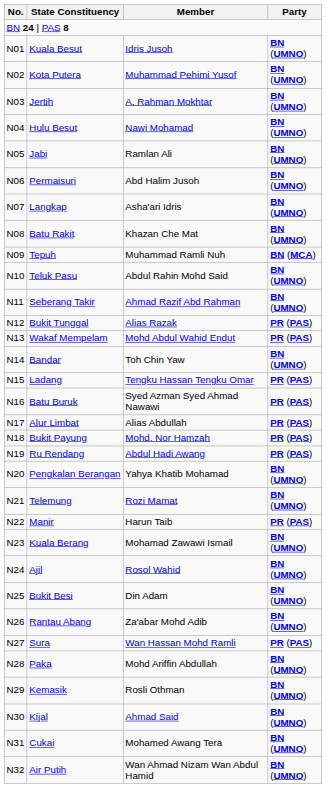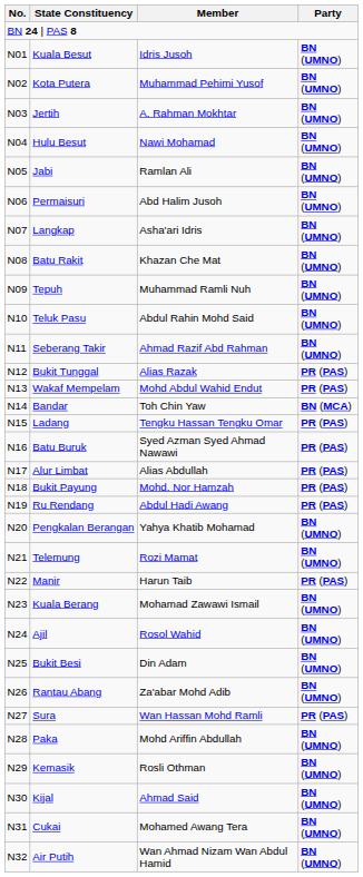Tepuh | Party: BN (MCA) -> BN (UMNO)
Bandar | Party: BN (UMNO) -> BN (MCA)
